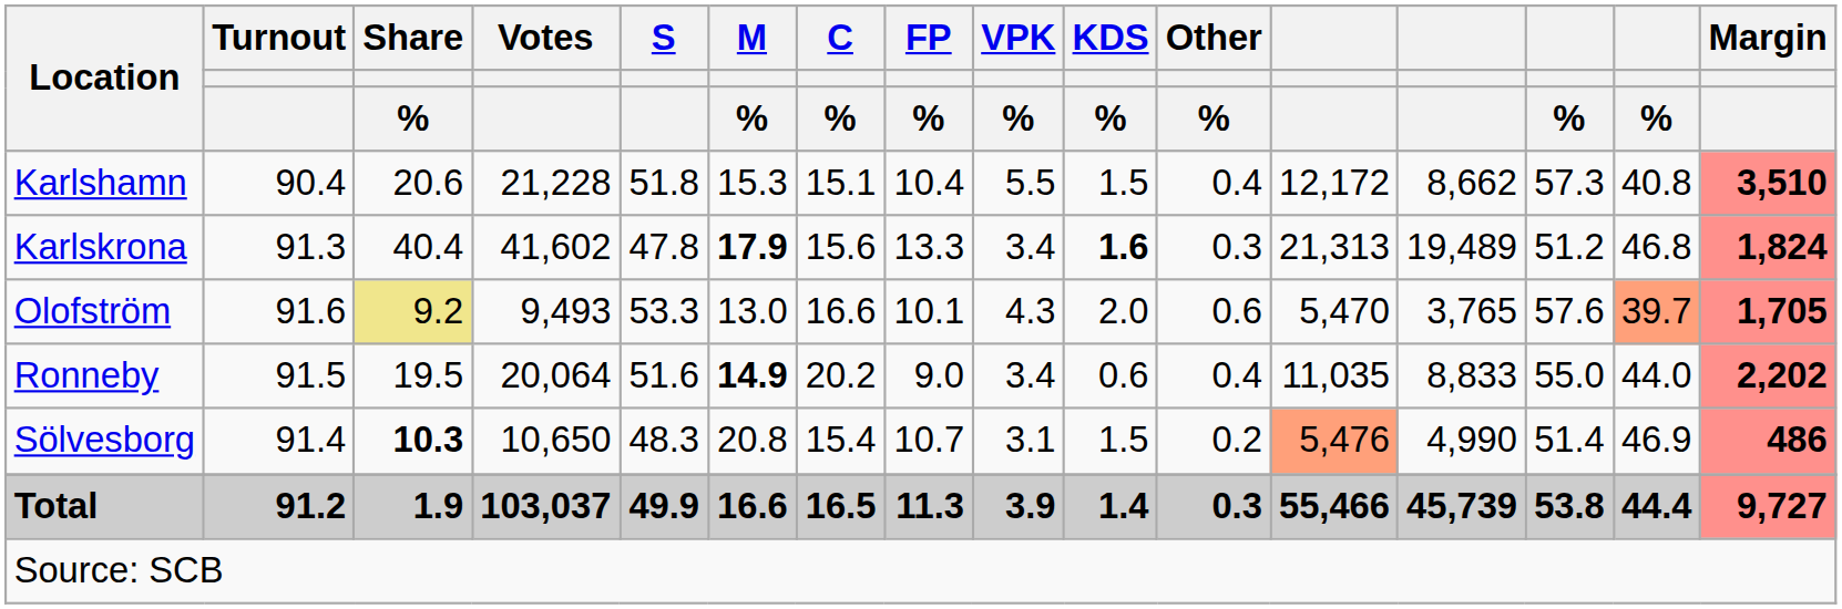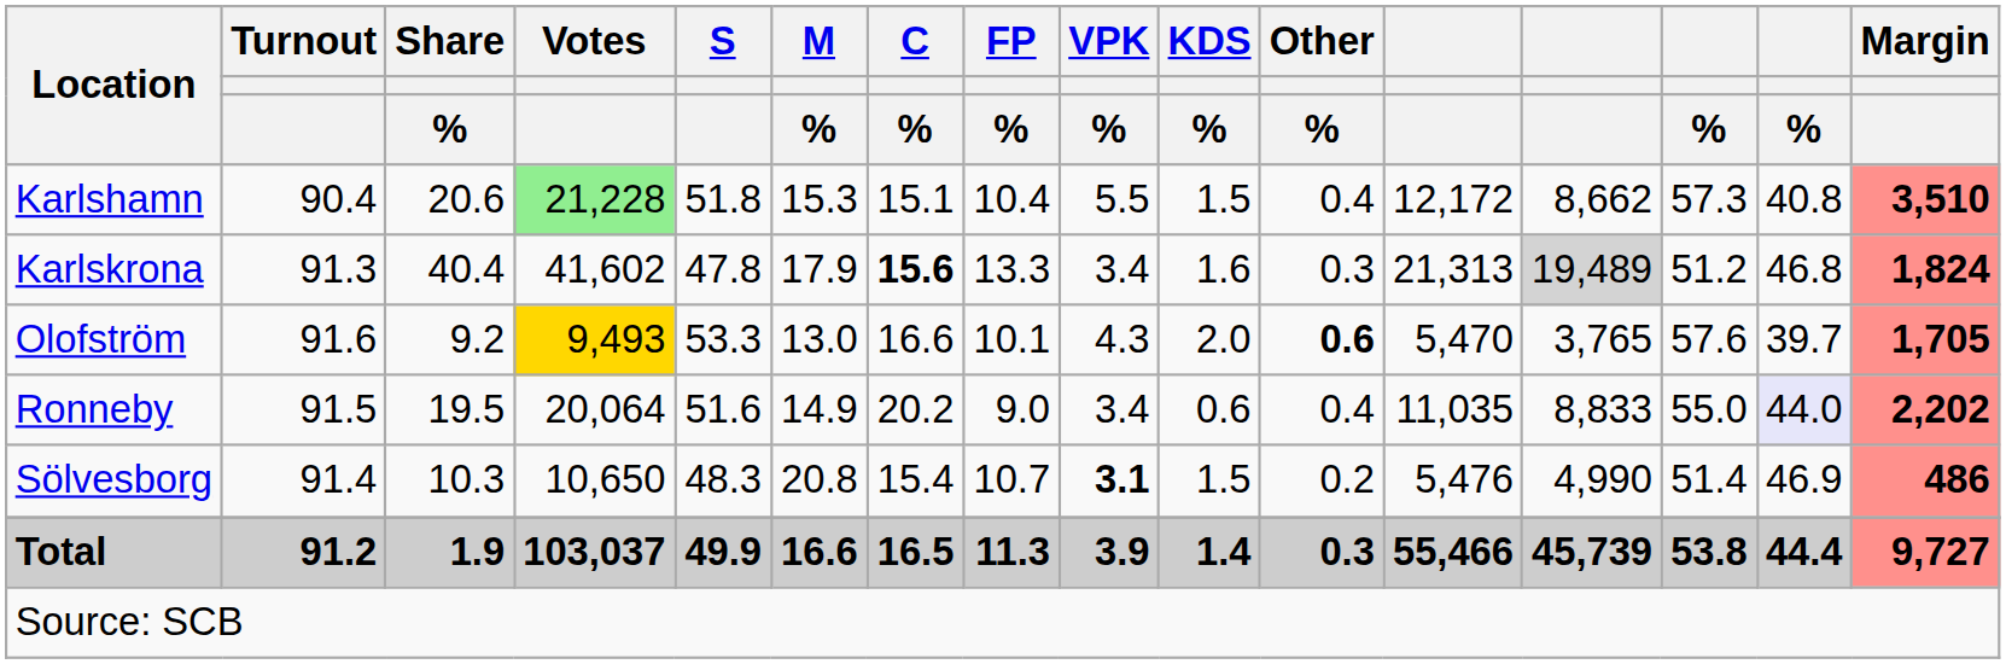Karlshamn | Votes: no background -> lightgreen background
Karlskrona | M / %: bold -> normal
Karlskrona | C / %: normal -> bold
Karlskrona | KDS / %: bold -> normal
Karlskrona | column 13: no background -> lightgrey background
Olofström | Share / %: khaki background -> no background
Olofström | Votes: no background -> gold background
Olofström | Other / %: normal -> bold
Olofström | column 15: lightsalmon background -> no background
Ronneby | M / %: bold -> normal
Ronneby | column 15: no background -> lavender background
Sölvesborg | Share / %: bold -> normal
Sölvesborg | VPK / %: normal -> bold
Sölvesborg | column 12: lightsalmon background -> no background
